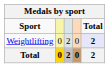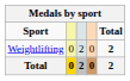Weightlifting | Total: lavender background -> no background
